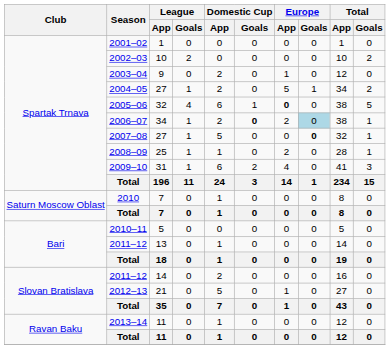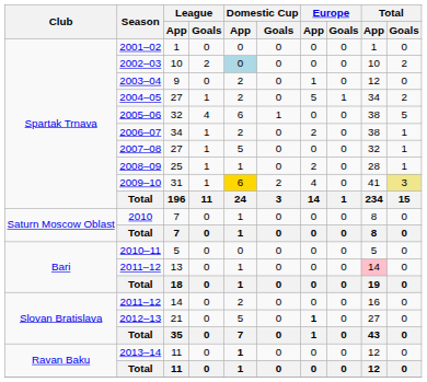2002–03 | Domestic Cup / App: no background -> lightblue background
2005–06 | Europe / App: bold -> normal
2006–07 | Domestic Cup / Goals: bold -> normal
2006–07 | Europe / Goals: lightblue background -> no background
2007–08 | Europe / Goals: bold -> normal
2009–10 | Domestic Cup / App: no background -> gold background
2009–10 | Total / Goals: no background -> khaki background
2011–12 / 13 | Total / App: no background -> pink background
2012–13 | Europe / App: normal -> bold
2013–14 | Domestic Cup / App: normal -> bold
